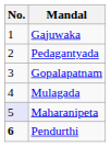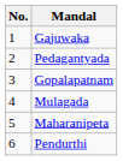Maharanipeta | No.: lavender background -> no background
Pendurthi | No.: bold -> normal
